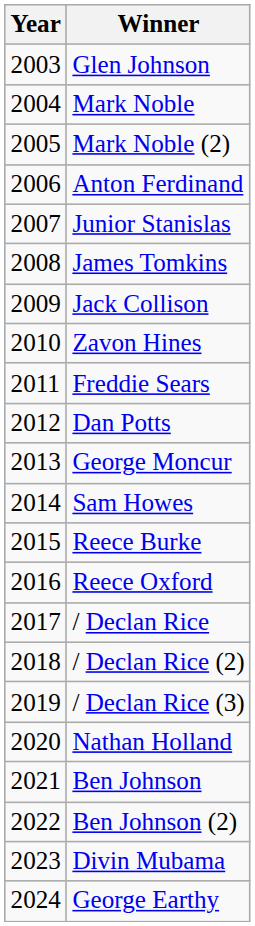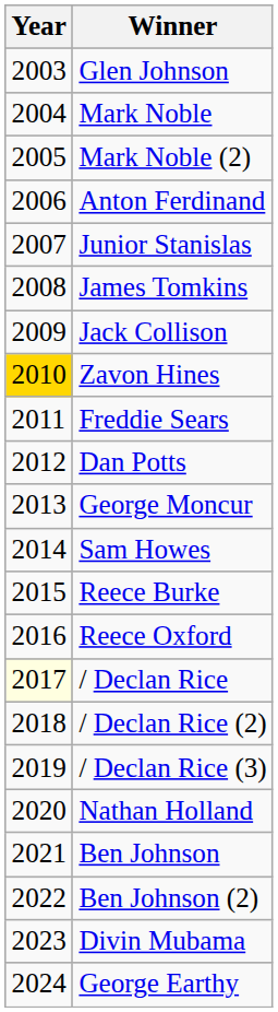Zavon Hines | Year: no background -> gold background
/ Declan Rice | Year: no background -> lightyellow background
